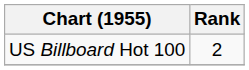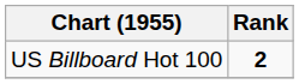US Billboard Hot 100 | Rank: normal -> bold
